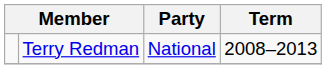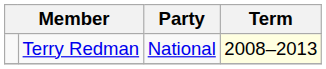Terry Redman | Term: no background -> lightyellow background
